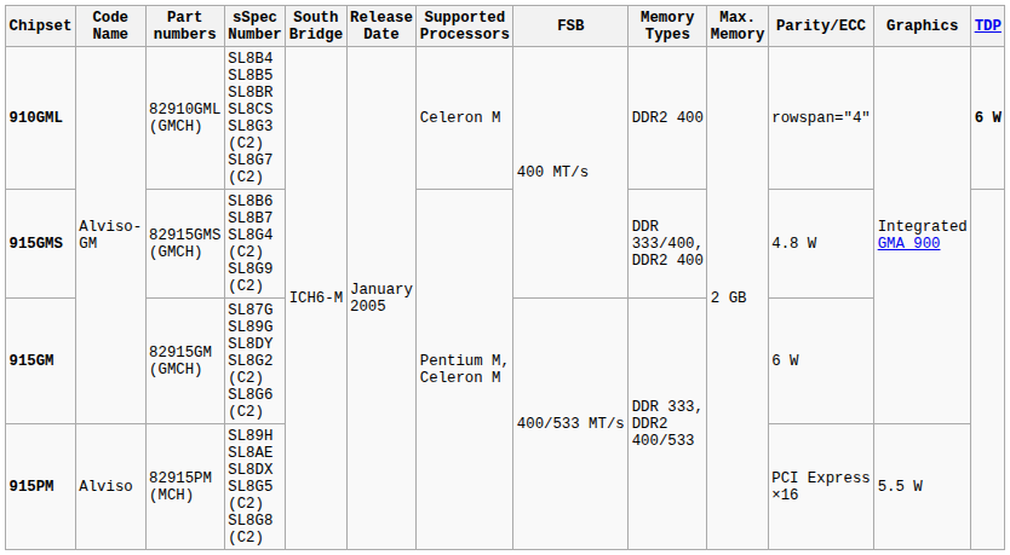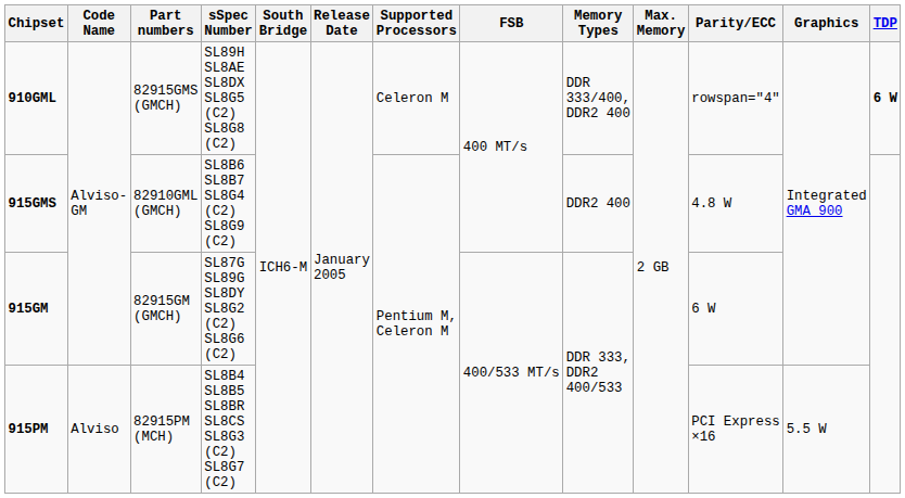910GML | Part numbers: 82910GML (GMCH) -> 82915GMS (GMCH)
910GML | sSpec Number: SL8B4 SL8B5 SL8BR SL8CS SL8G3 (C2) SL8G7 (C2) -> SL89H SL8AE SL8DX SL8G5 (C2) SL8G8 (C2)
910GML | Memory Types: DDR2 400 -> DDR 333/400, DDR2 400
915GMS | Part numbers: 82915GMS (GMCH) -> 82910GML (GMCH)
915GMS | Memory Types: DDR 333/400, DDR2 400 -> DDR2 400
915PM | sSpec Number: SL89H SL8AE SL8DX SL8G5 (C2) SL8G8 (C2) -> SL8B4 SL8B5 SL8BR SL8CS SL8G3 (C2) SL8G7 (C2)
